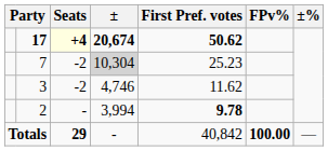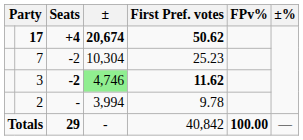17 | Seats: lightyellow background -> no background
7 | ±: lightgrey background -> no background
3 | Seats: normal -> bold
3 | ±: no background -> lightgreen background
3 | First Pref. votes: normal -> bold
2 | First Pref. votes: bold -> normal
